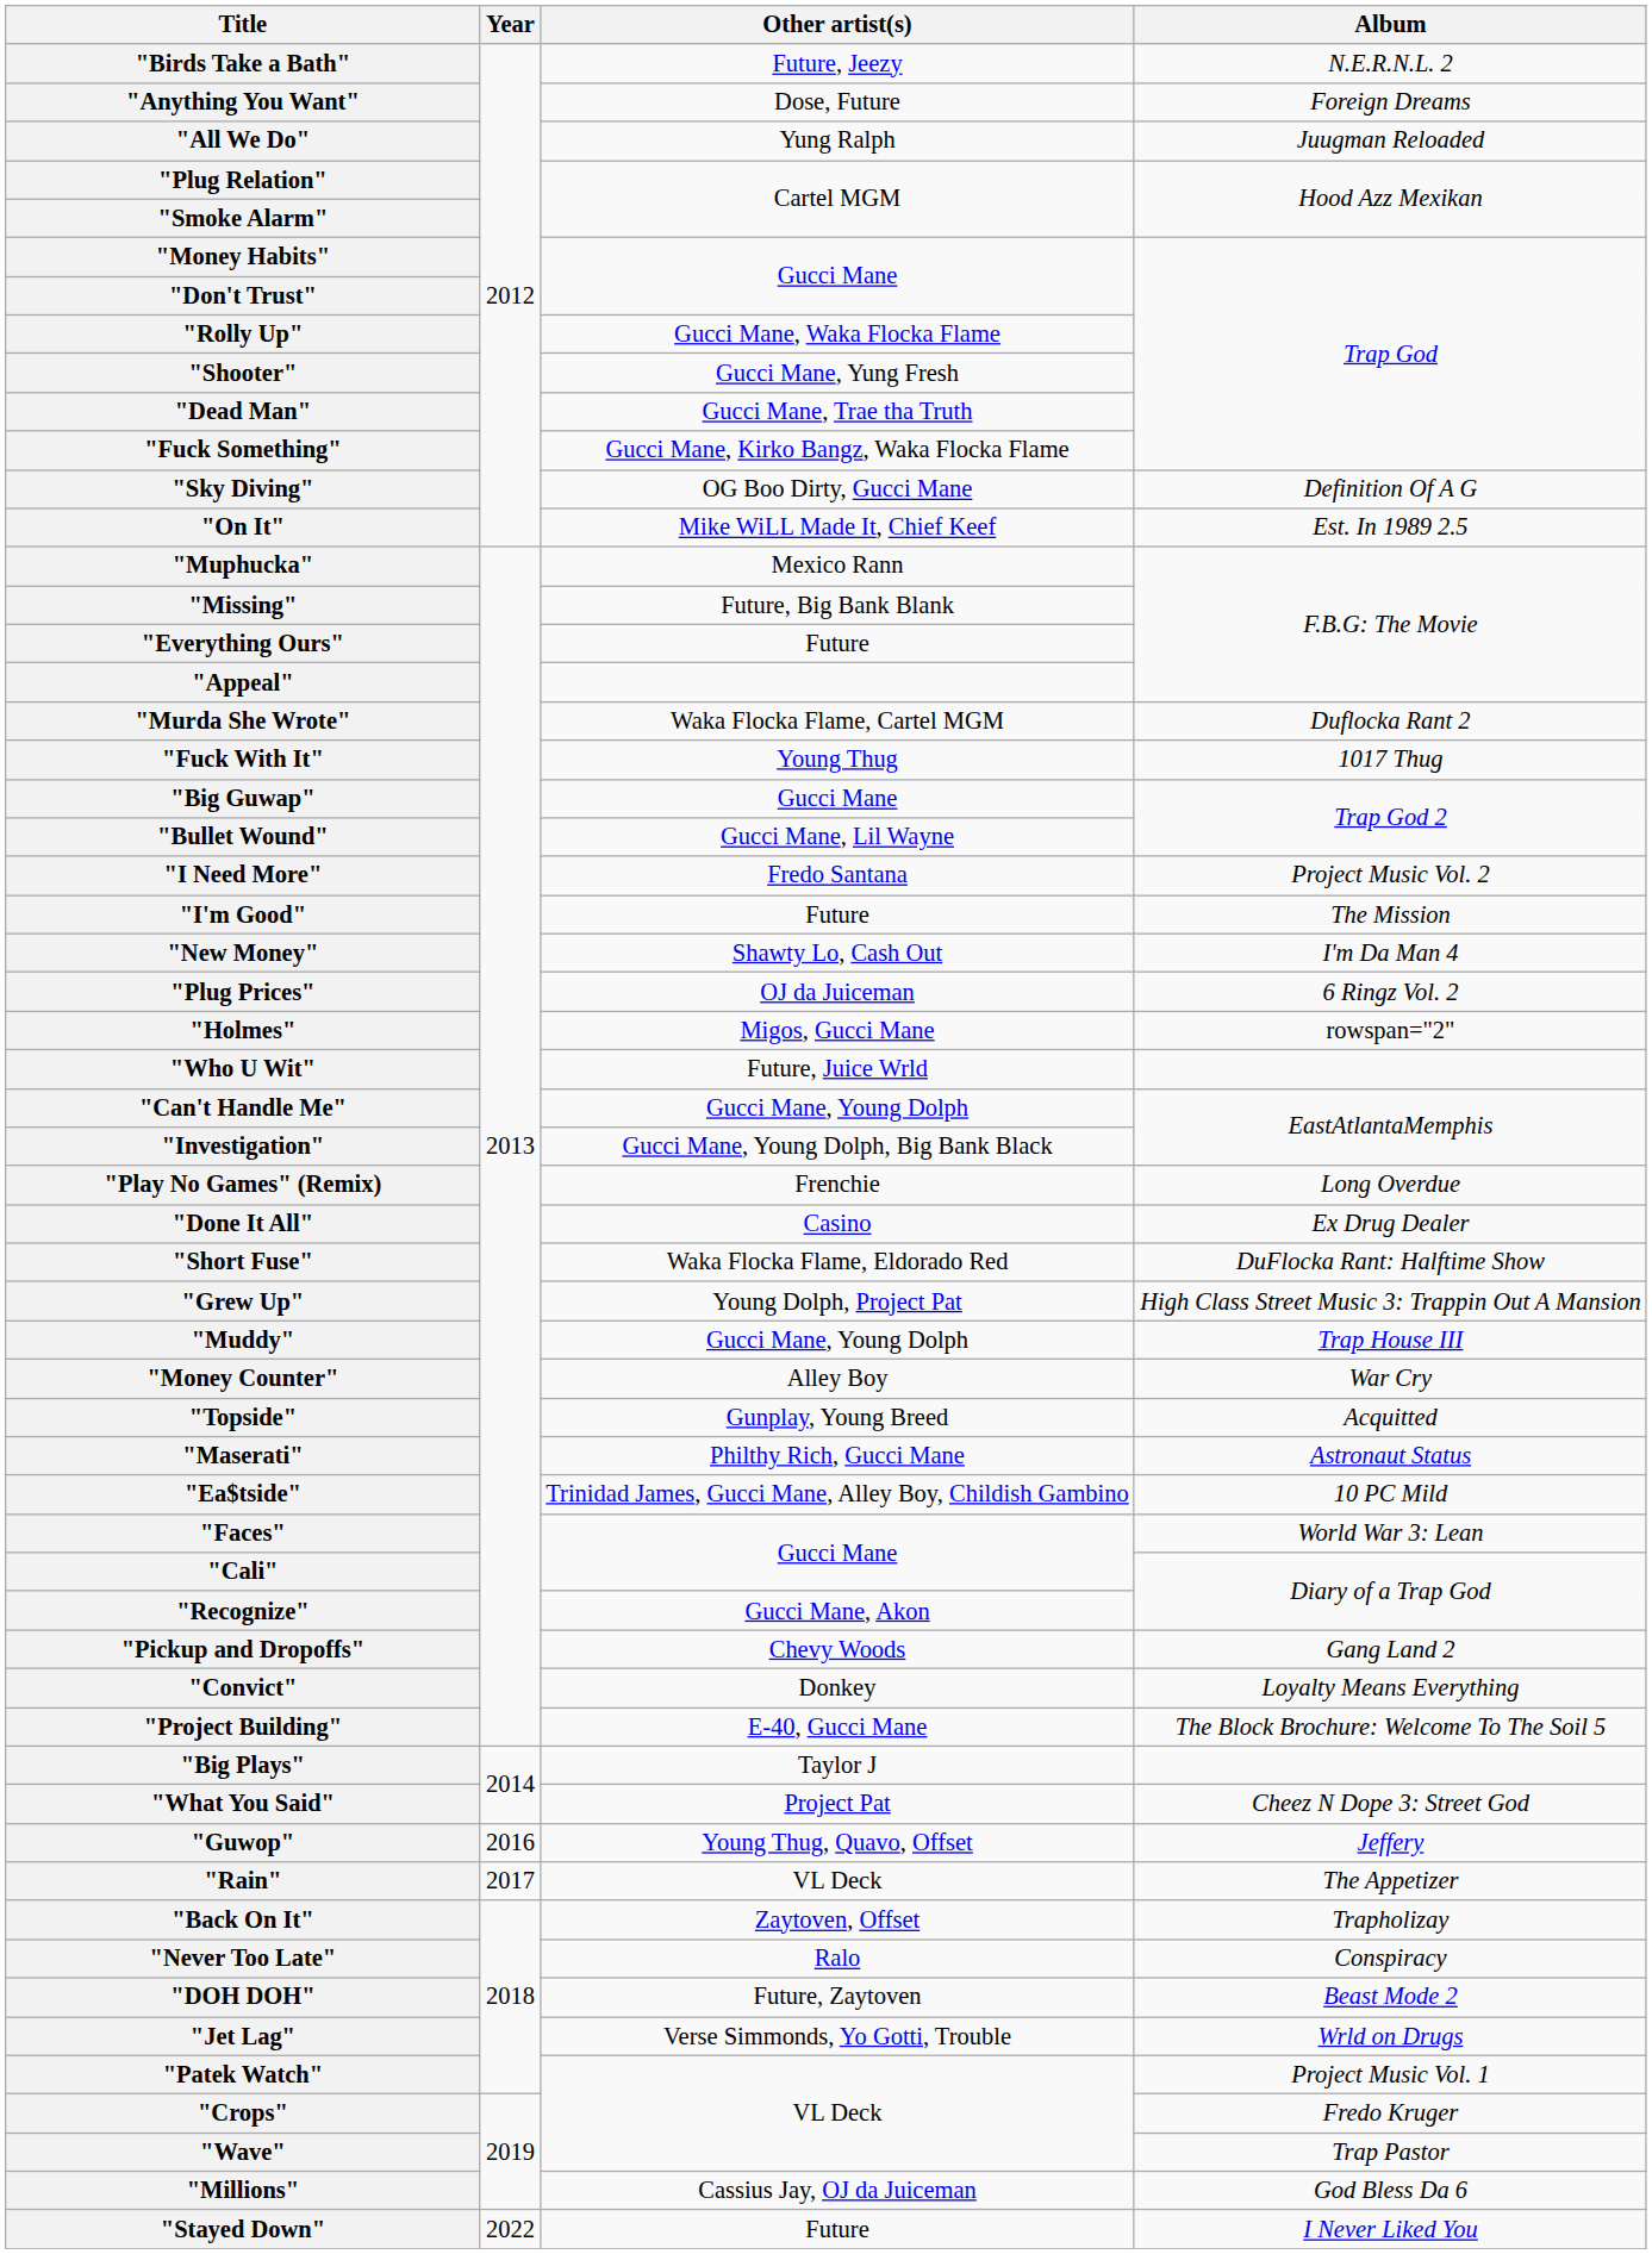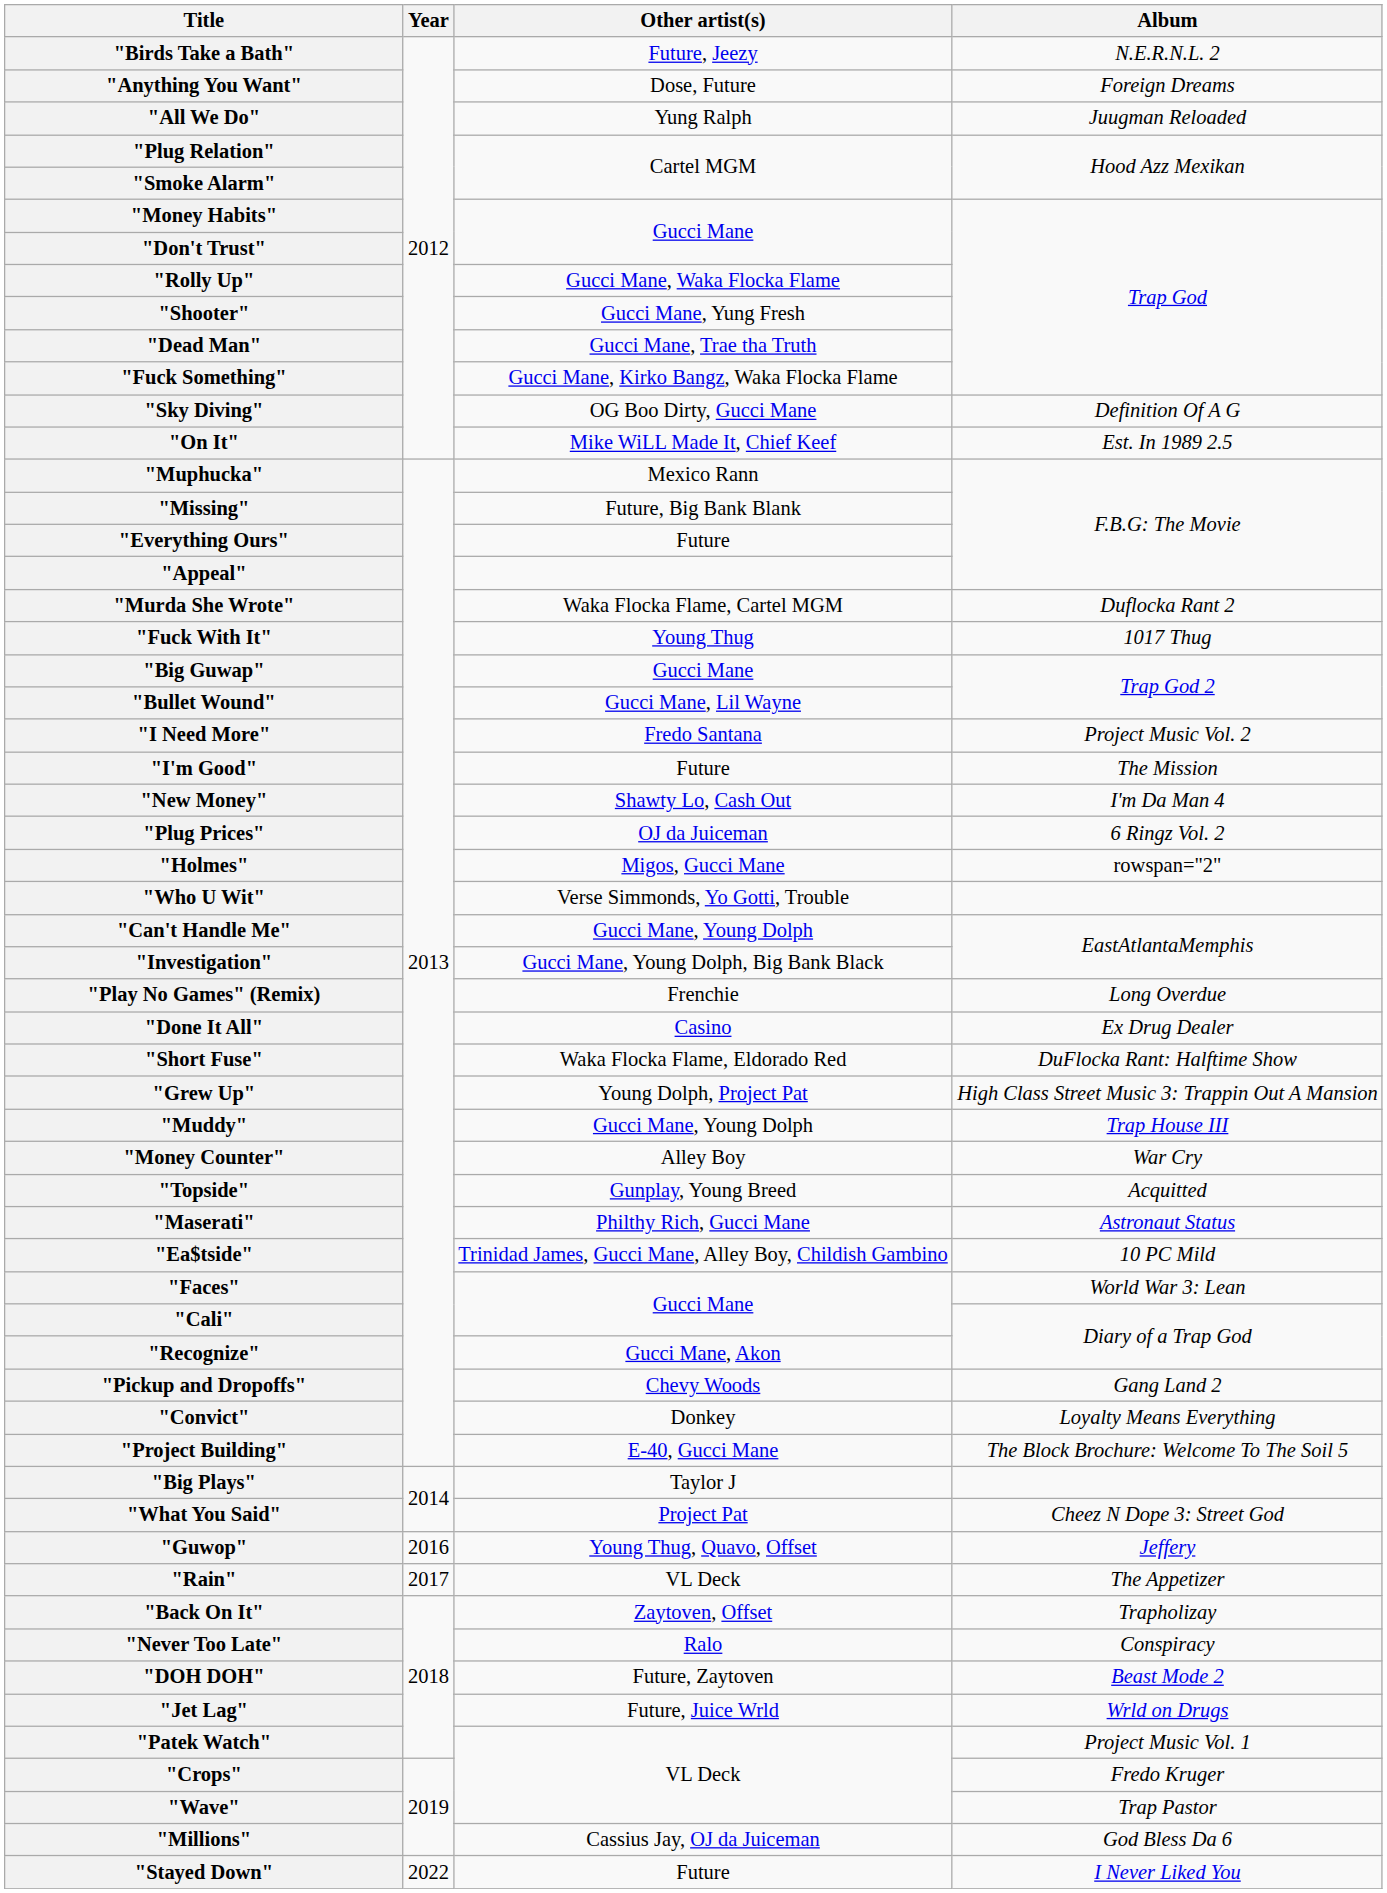"Who U Wit" | Other artist(s): Future, Juice Wrld -> Verse Simmonds, Yo Gotti, Trouble
"Jet Lag" | Other artist(s): Verse Simmonds, Yo Gotti, Trouble -> Future, Juice Wrld
